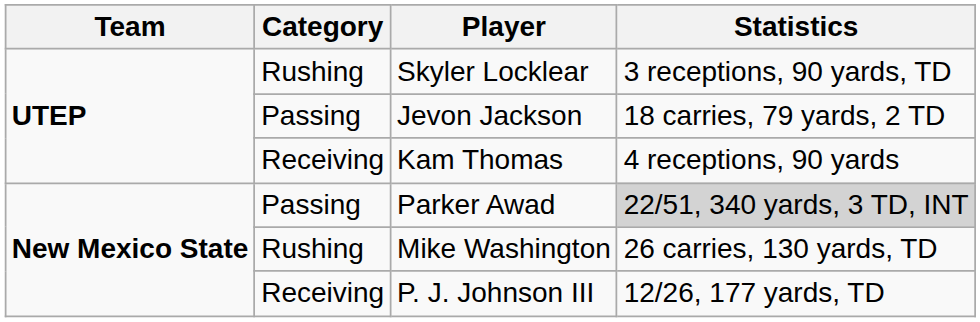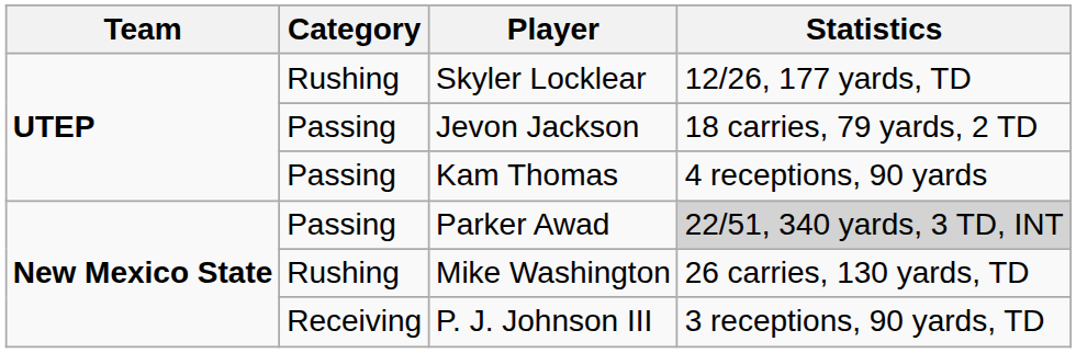Skyler Locklear | Statistics: 3 receptions, 90 yards, TD -> 12/26, 177 yards, TD
Kam Thomas | Category: Receiving -> Passing
P. J. Johnson III | Statistics: 12/26, 177 yards, TD -> 3 receptions, 90 yards, TD
